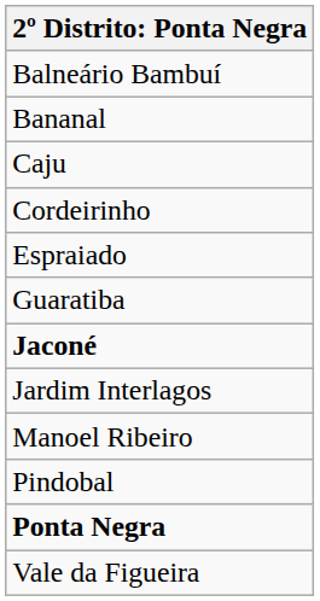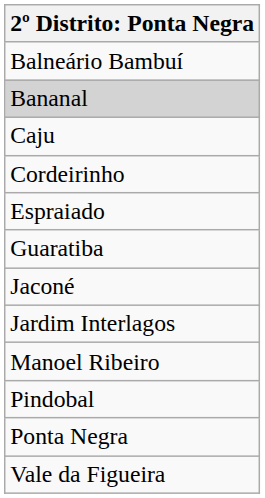row 3 | column 1: no background -> lightgrey background
row 8 | column 1: bold -> normal
row 12 | column 1: bold -> normal
